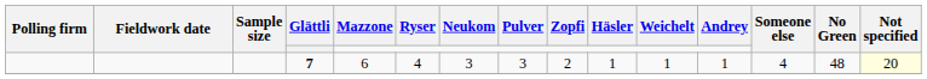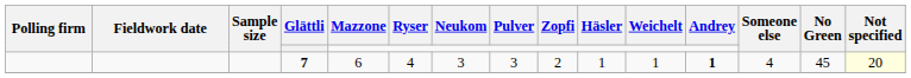row 3 | Andrey: normal -> bold
row 3 | No Green: 48 -> 45
